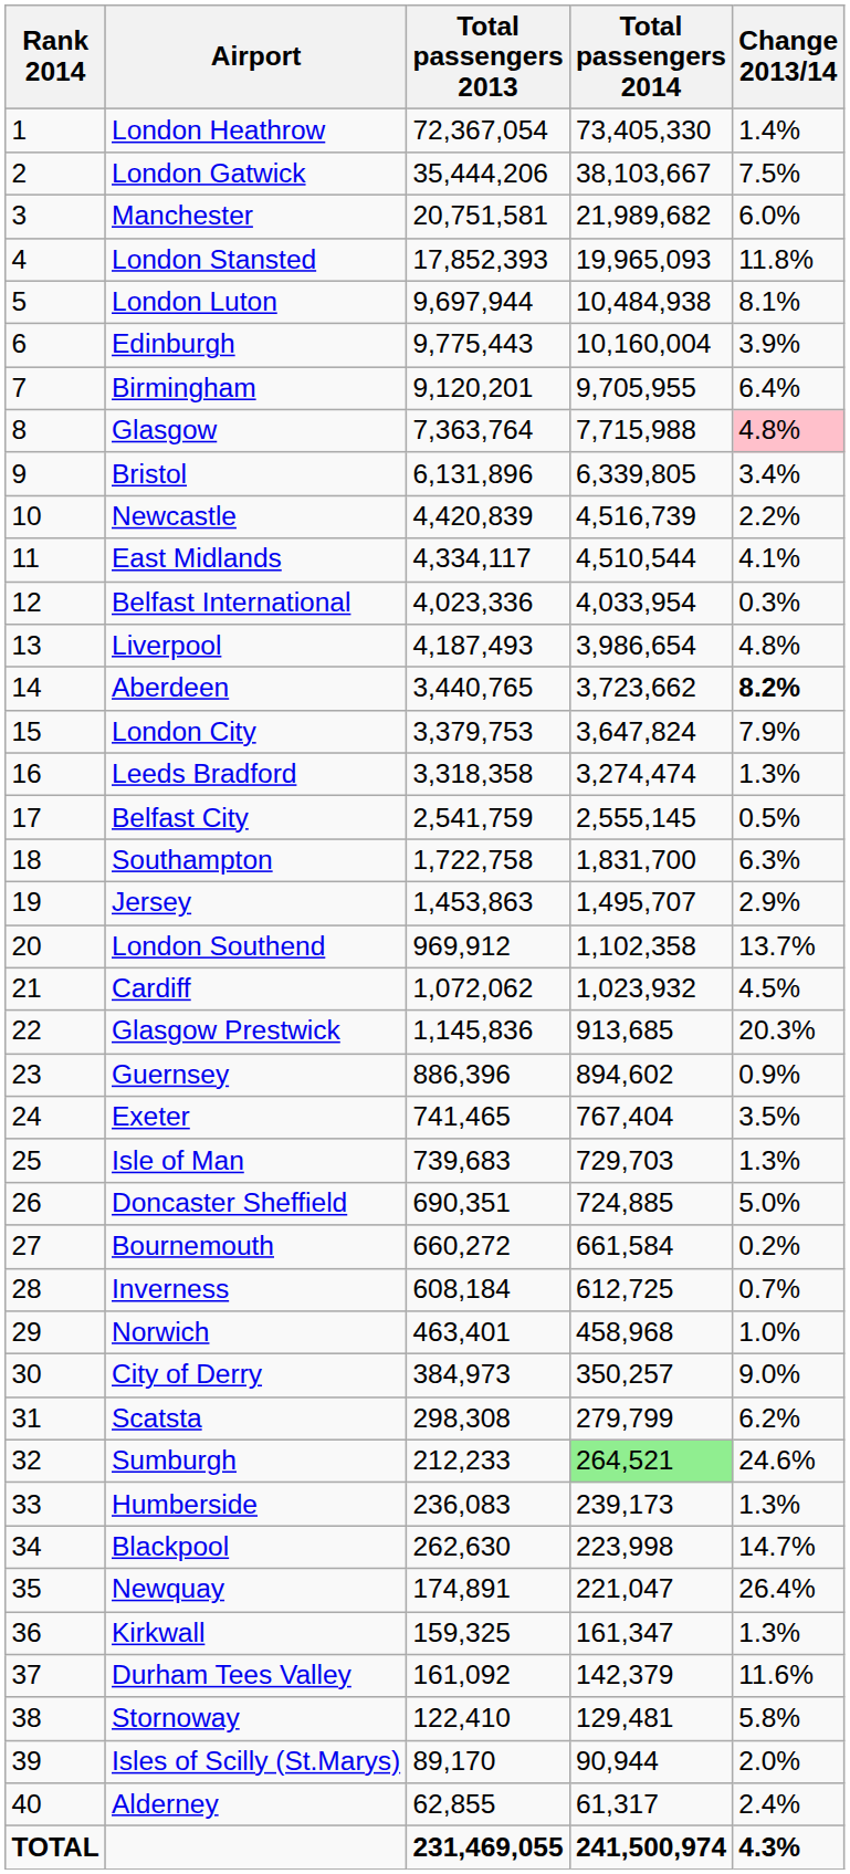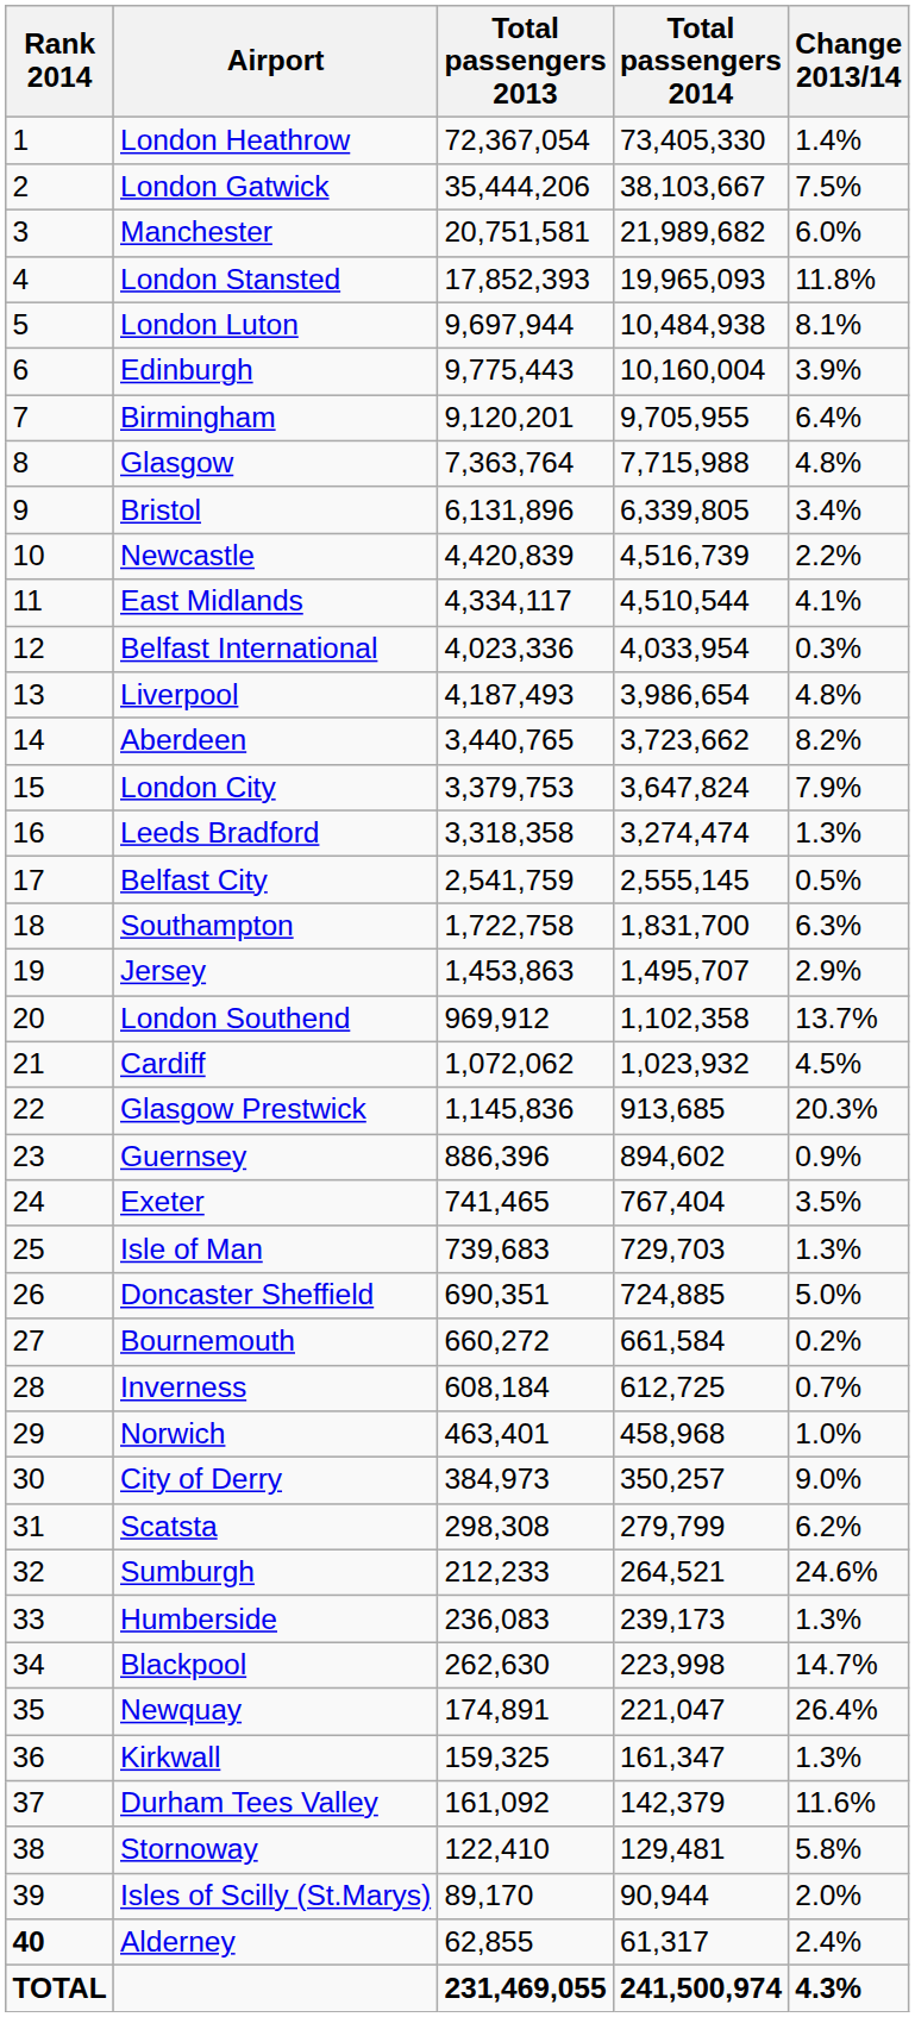Glasgow | Change 2013/14: pink background -> no background
Aberdeen | Change 2013/14: bold -> normal
Sumburgh | Total passengers 2014: lightgreen background -> no background
Alderney | Rank 2014: normal -> bold
